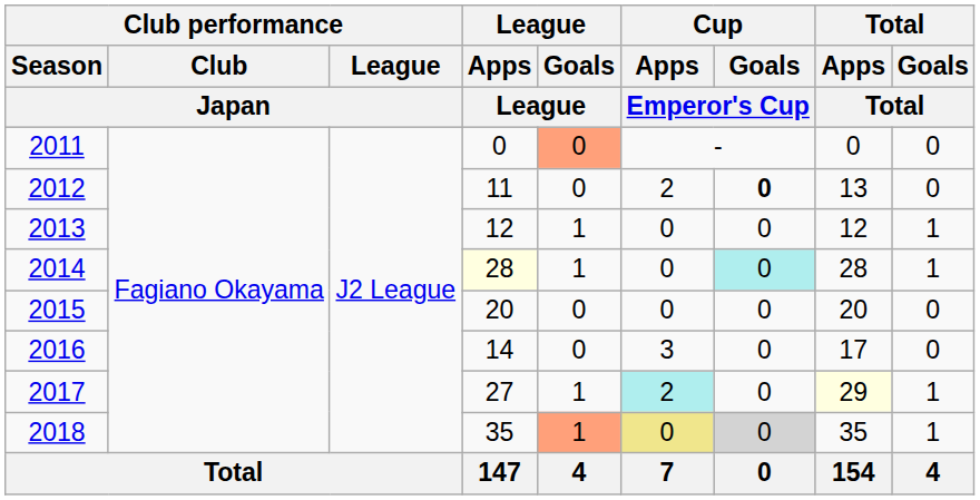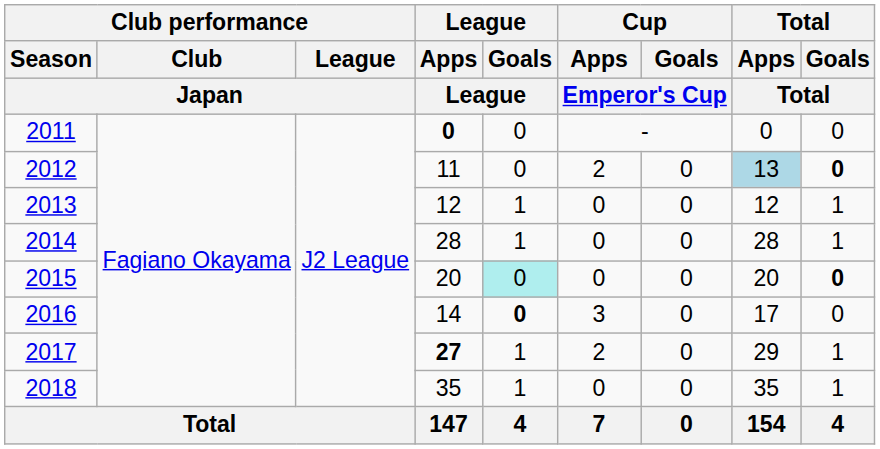2011 | League / Apps / League: normal -> bold
2011 | League / Goals / League: lightsalmon background -> no background
2012 | Cup / Goals / Emperor's Cup: bold -> normal
2012 | Total / Apps / Total: no background -> lightblue background
2012 | Total / Goals / Total: normal -> bold
2014 | League / Apps / League: lightyellow background -> no background
2014 | Cup / Goals / Emperor's Cup: paleturquoise background -> no background
2015 | League / Goals / League: no background -> paleturquoise background
2015 | Total / Goals / Total: normal -> bold
2016 | League / Goals / League: normal -> bold
2017 | League / Apps / League: normal -> bold
2017 | Cup / Apps / Emperor's Cup: paleturquoise background -> no background
2017 | Total / Apps / Total: lightyellow background -> no background
2018 | League / Goals / League: lightsalmon background -> no background
2018 | Cup / Apps / Emperor's Cup: khaki background -> no background
2018 | Cup / Goals / Emperor's Cup: lightgrey background -> no background
